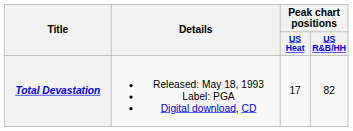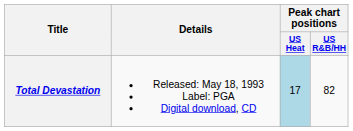row 3 | Peak chart positions / US Heat: no background -> lightblue background
